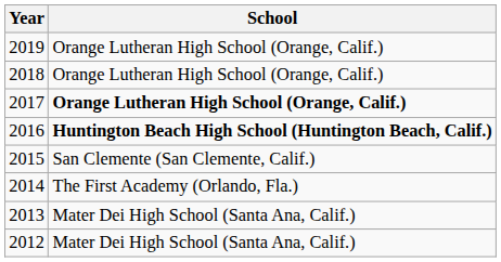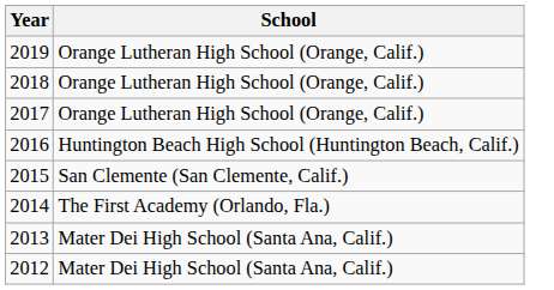2017 | School: bold -> normal
2016 | School: bold -> normal
